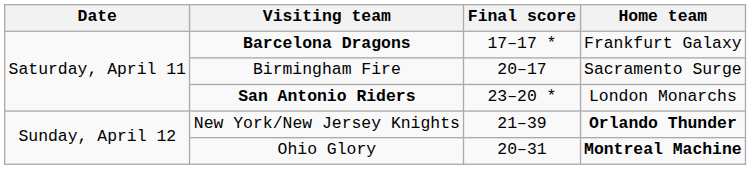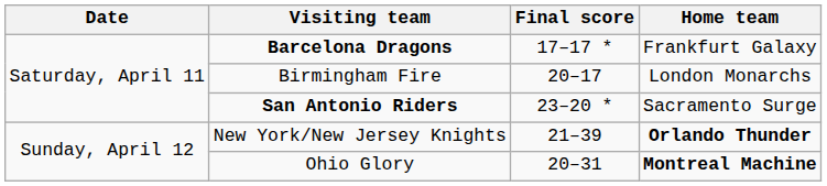Birmingham Fire | Home team: Sacramento Surge -> London Monarchs
San Antonio Riders | Home team: London Monarchs -> Sacramento Surge
